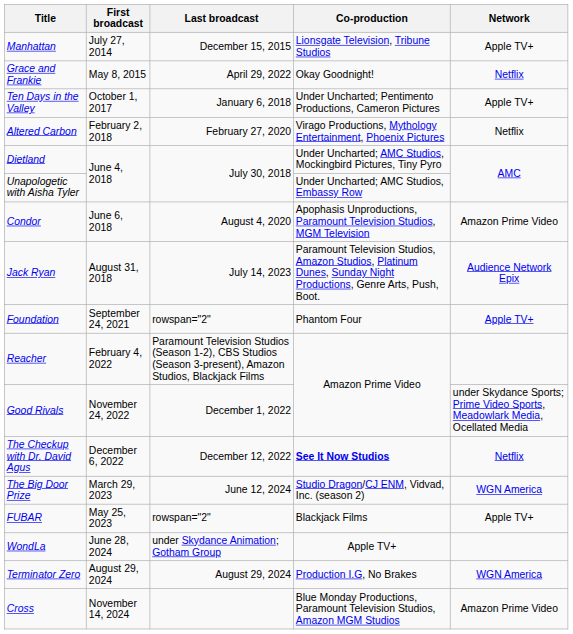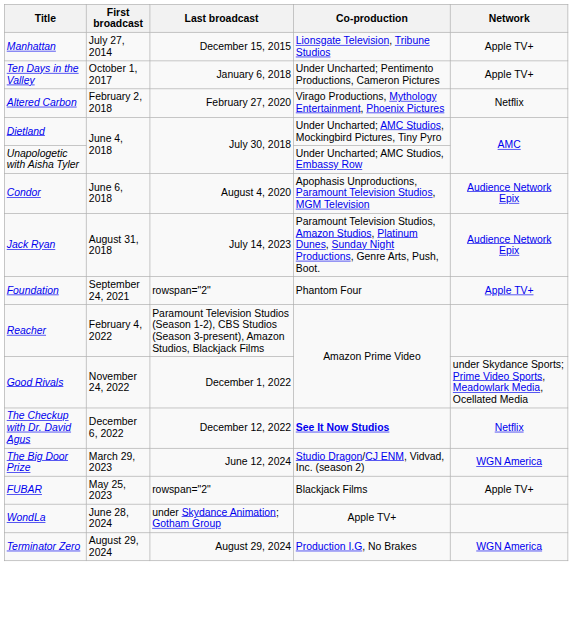- row: Grace and Frankie | May 8, 2015 | April 29, 2022 | Okay Goodnight! | Netflix
Condor | Network: Amazon Prime Video -> Audience Network Epix
- row: Cross | November 14, 2024 | Blue Monday Productions, Paramount Television Studios, Amazon MGM Studios | Amazon Prime Video
